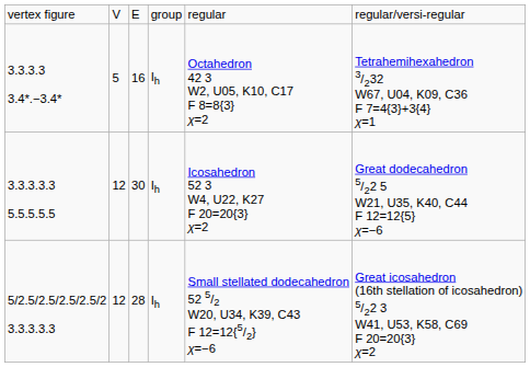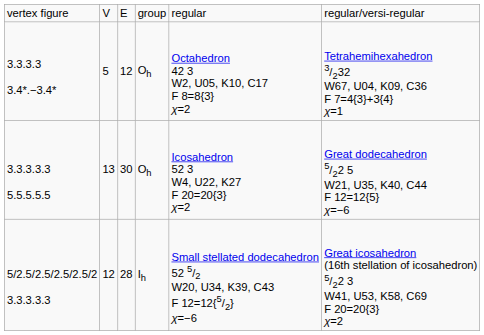3.3.3.3 3.4*.−3.4* | column 3: 16 -> 12
3.3.3.3 3.4*.−3.4* | column 4: Ih -> Oh
3.3.3.3.3 5.5.5.5.5 | column 2: 12 -> 13
3.3.3.3.3 5.5.5.5.5 | column 4: Ih -> Oh
